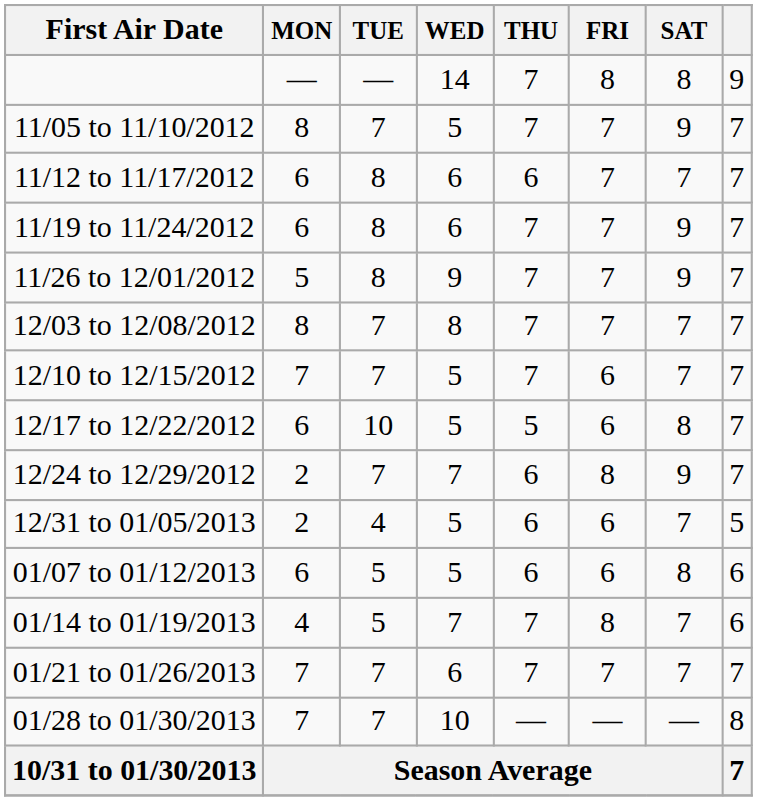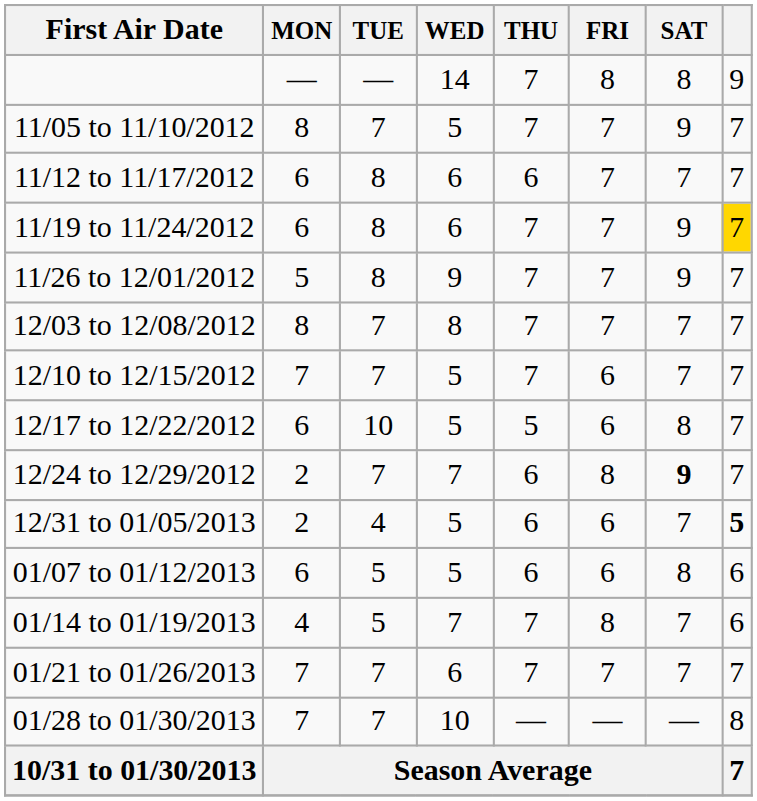11/19 to 11/24/2012 | column 8: no background -> gold background
12/24 to 12/29/2012 | SAT: normal -> bold
12/31 to 01/05/2013 | column 8: normal -> bold
